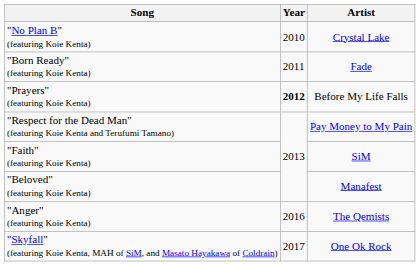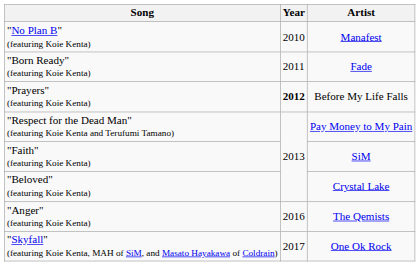"No Plan B" (featuring Koie Kenta) | Artist: Crystal Lake -> Manafest
"Beloved" (featuring Koie Kenta) | Artist: Manafest -> Crystal Lake
